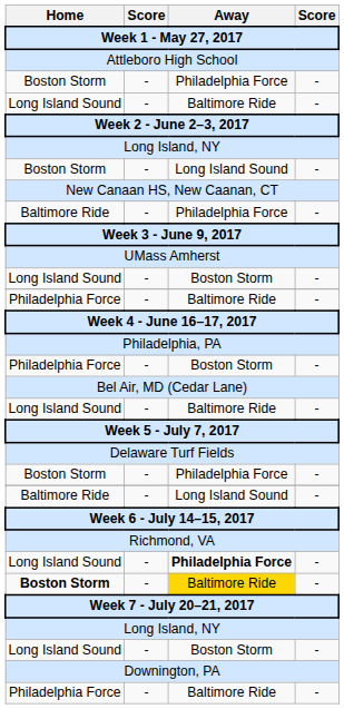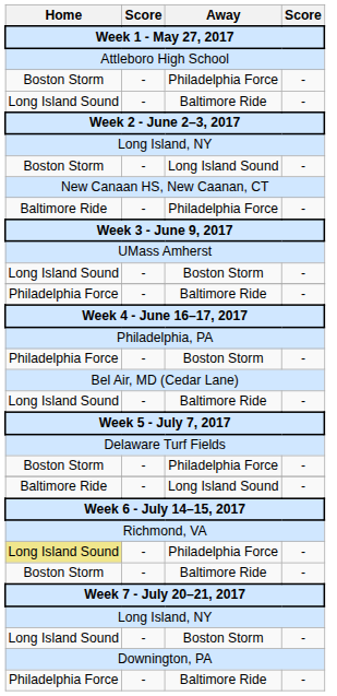Long Island Sound / Philadelphia Force | Home: no background -> khaki background
Long Island Sound / Philadelphia Force | Away: bold -> normal
Boston Storm / Baltimore Ride | Home: bold -> normal
Boston Storm / Baltimore Ride | Away: gold background -> no background
